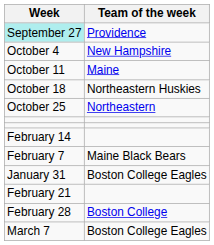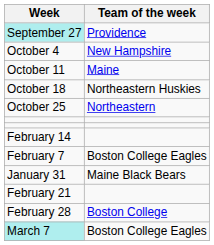row 10 | Team of the week: Maine Black Bears -> Boston College Eagles
row 11 | Team of the week: Boston College Eagles -> Maine Black Bears
row 14 | Week: no background -> paleturquoise background
